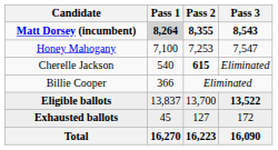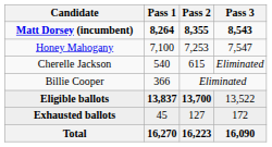Matt Dorsey (incumbent) | Pass 1: lightgrey background -> no background
Cherelle Jackson | Pass 2: bold -> normal
Eligible ballots | Pass 1: normal -> bold
Eligible ballots | Pass 2: normal -> bold
Eligible ballots | Pass 3: bold -> normal
